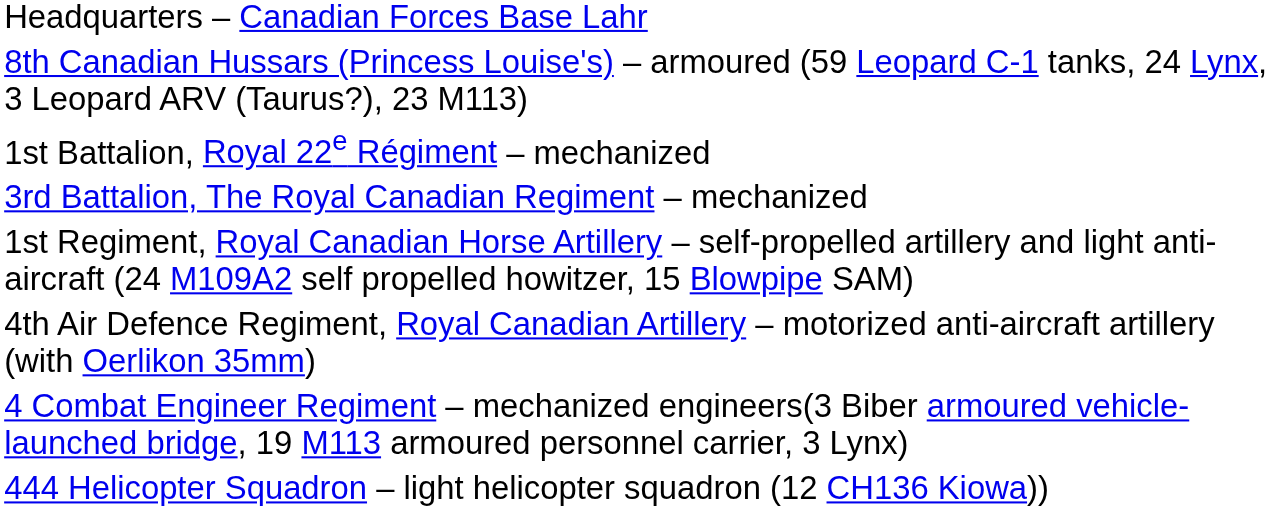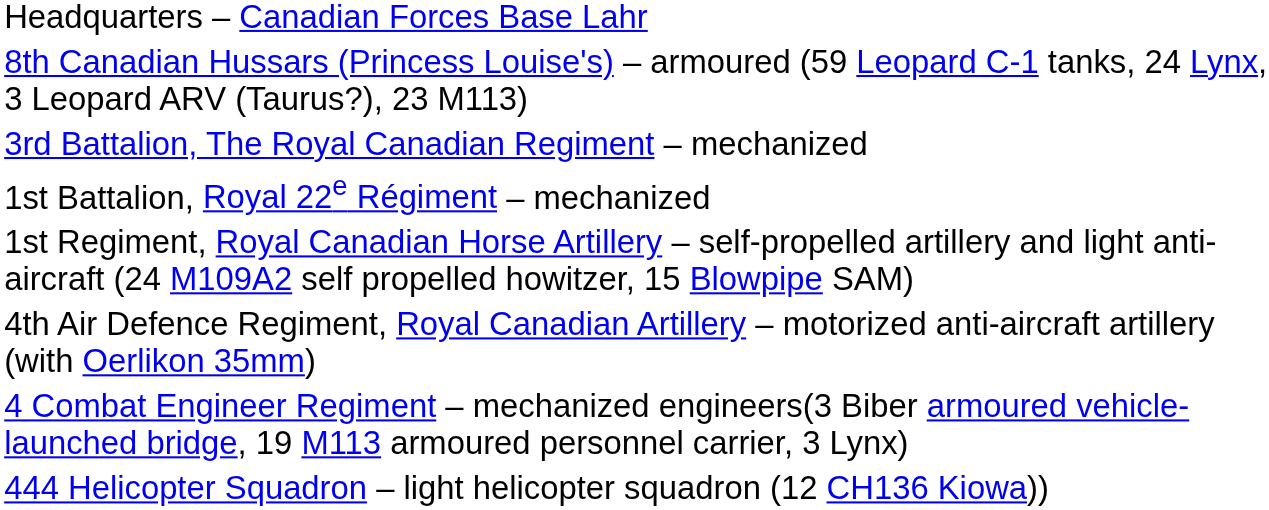row 3 | column 1: 1st Battalion, Royal 22e Régiment – mechanized -> 3rd Battalion, The Royal Canadian Regiment – mechanized
row 4 | column 1: 3rd Battalion, The Royal Canadian Regiment – mechanized -> 1st Battalion, Royal 22e Régiment – mechanized
